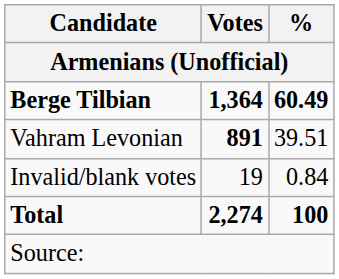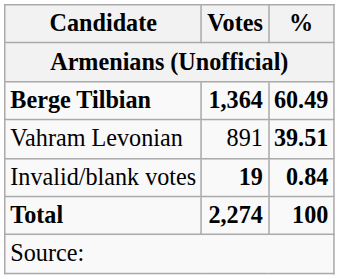Vahram Levonian | Votes / Armenians (Unofficial): bold -> normal
Vahram Levonian | % / Armenians (Unofficial): normal -> bold
Invalid/blank votes | Votes / Armenians (Unofficial): normal -> bold
Invalid/blank votes | % / Armenians (Unofficial): normal -> bold
